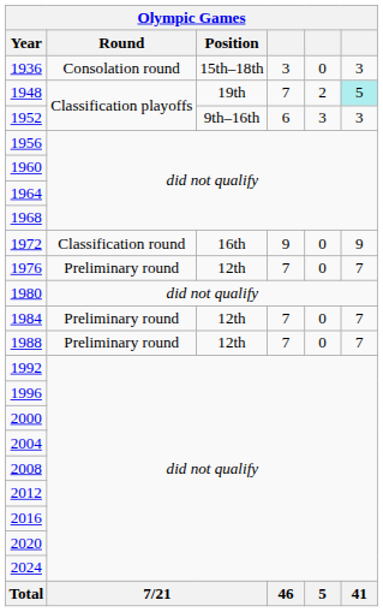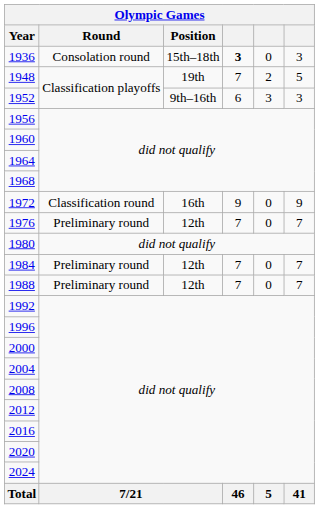1936 | column 4: normal -> bold
1948 | column 6: paleturquoise background -> no background
